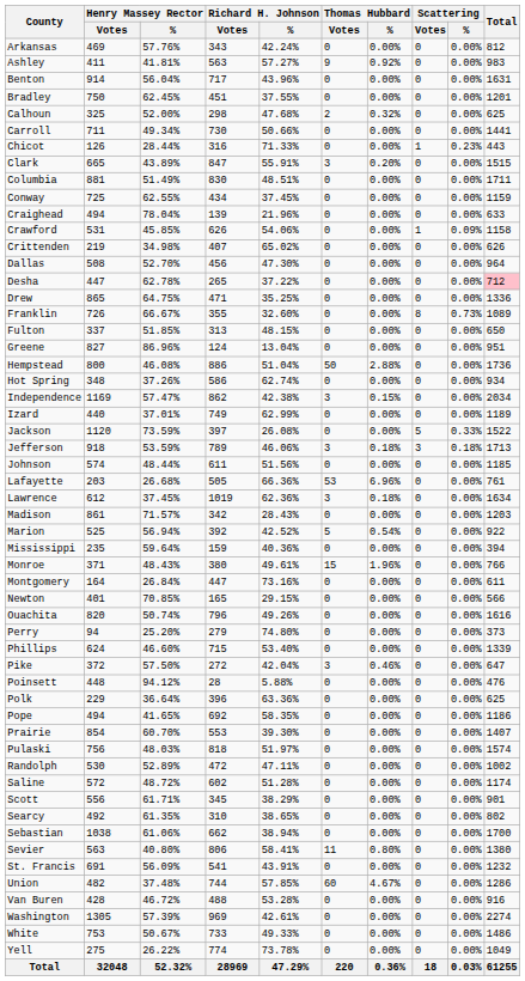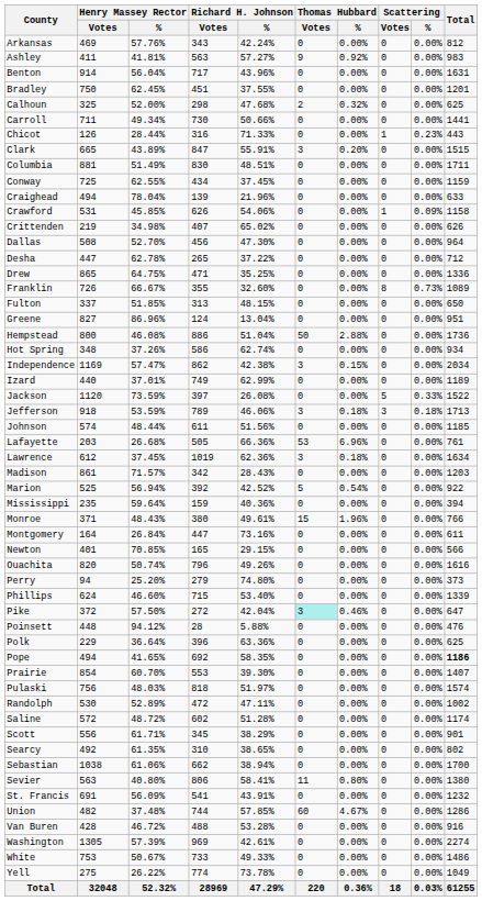Desha | Total: pink background -> no background
Pike | Thomas Hubbard / Votes: no background -> paleturquoise background
Pope | Total: normal -> bold
